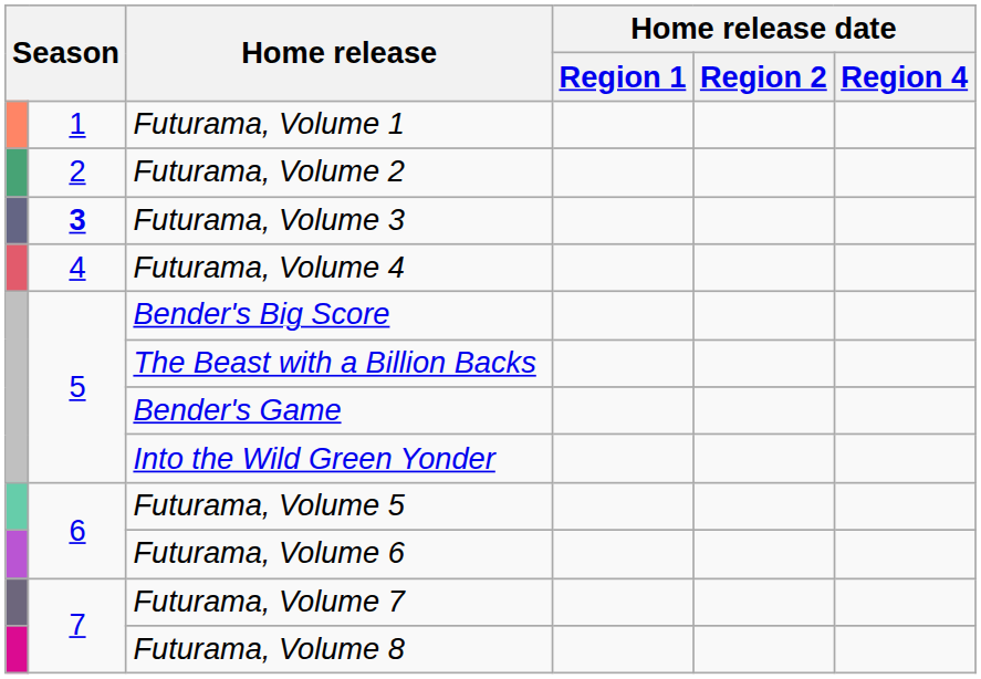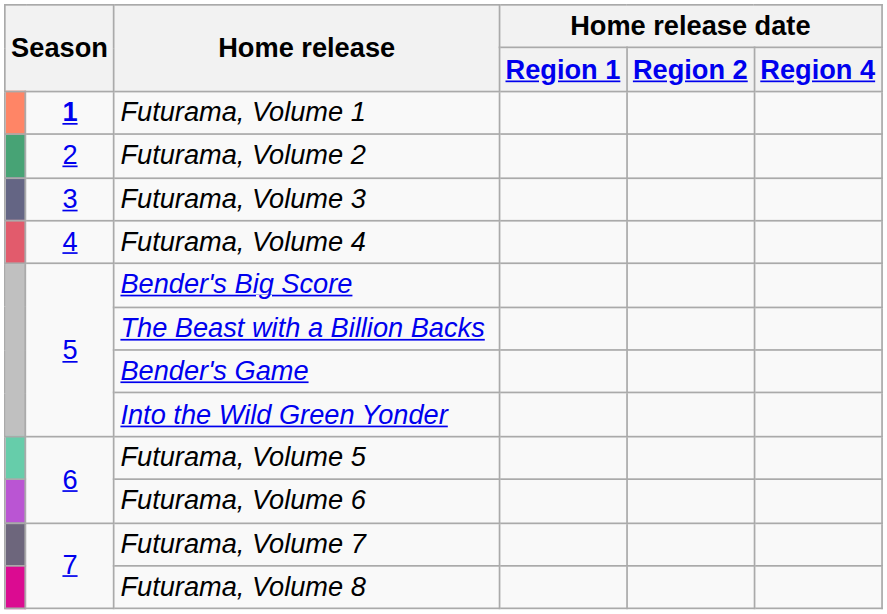Futurama, Volume 1 | column 2: normal -> bold
Futurama, Volume 3 | column 2: bold -> normal
